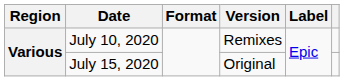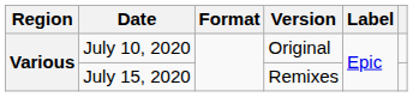July 10, 2020 | Version: Remixes -> Original
July 15, 2020 | Version: Original -> Remixes
